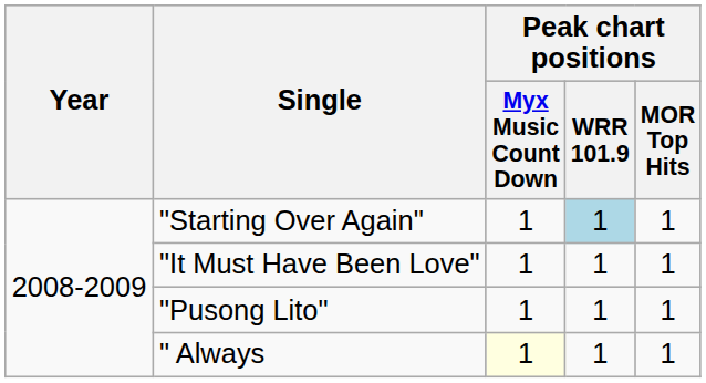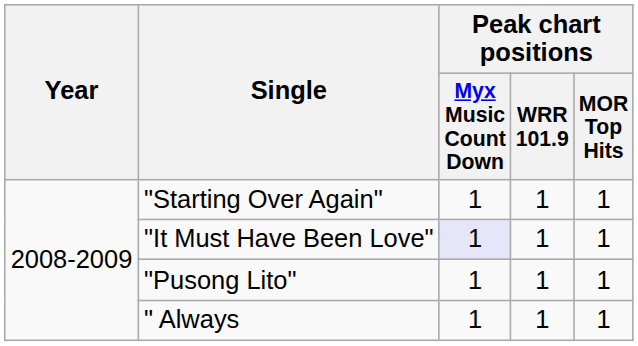"Starting Over Again" | Peak chart positions / WRR 101.9: lightblue background -> no background
"It Must Have Been Love" | Peak chart positions / Myx Music Count Down: no background -> lavender background
" Always | Peak chart positions / Myx Music Count Down: lightyellow background -> no background
